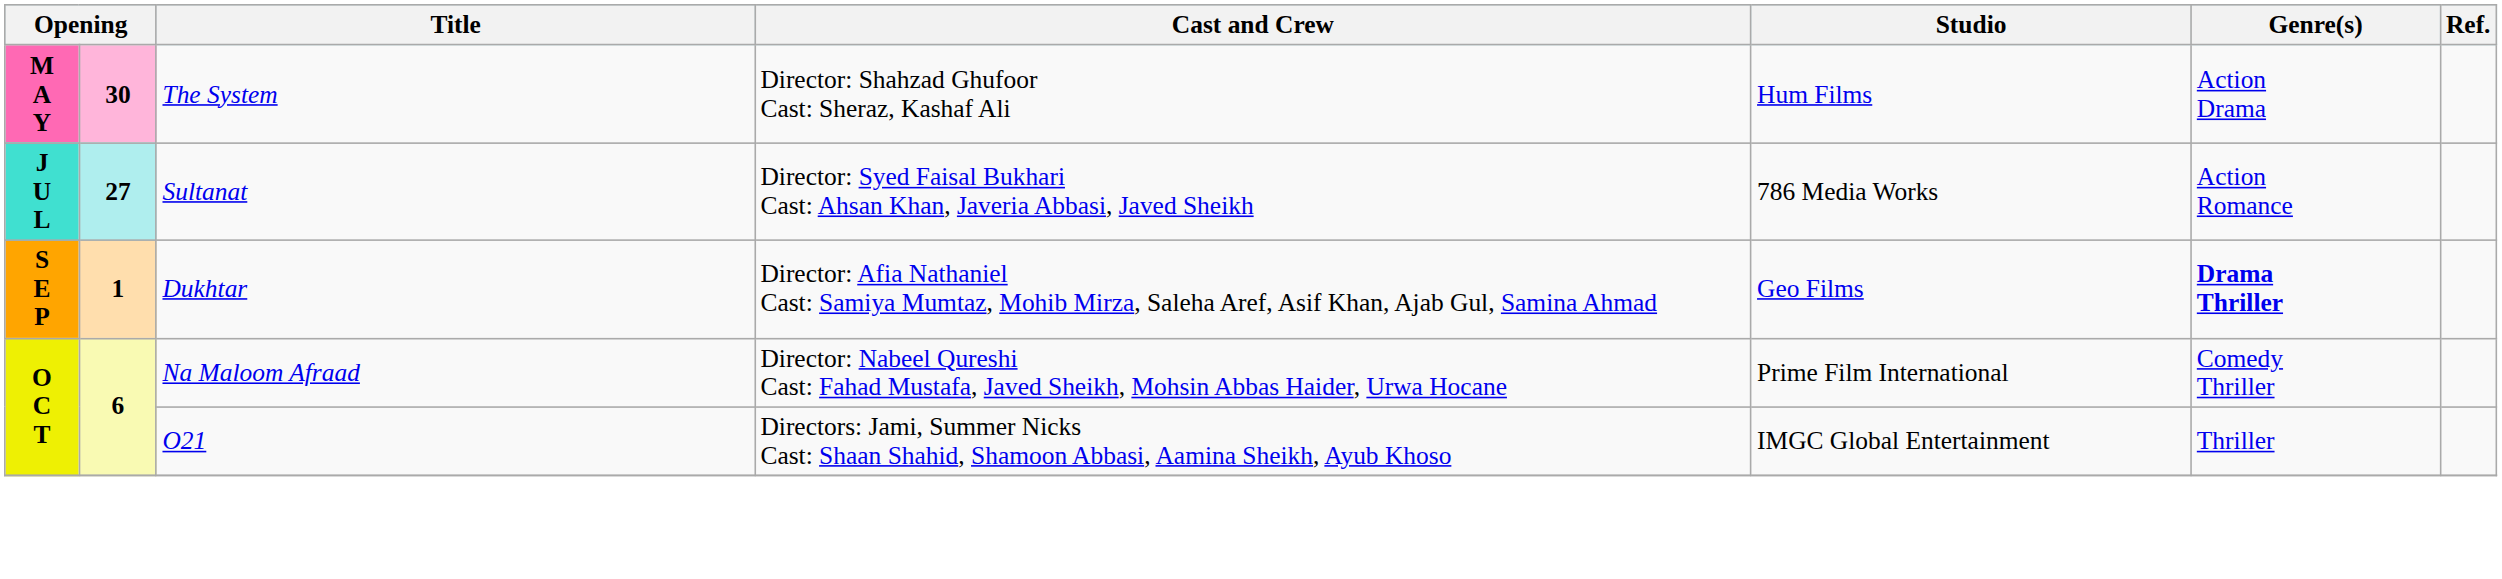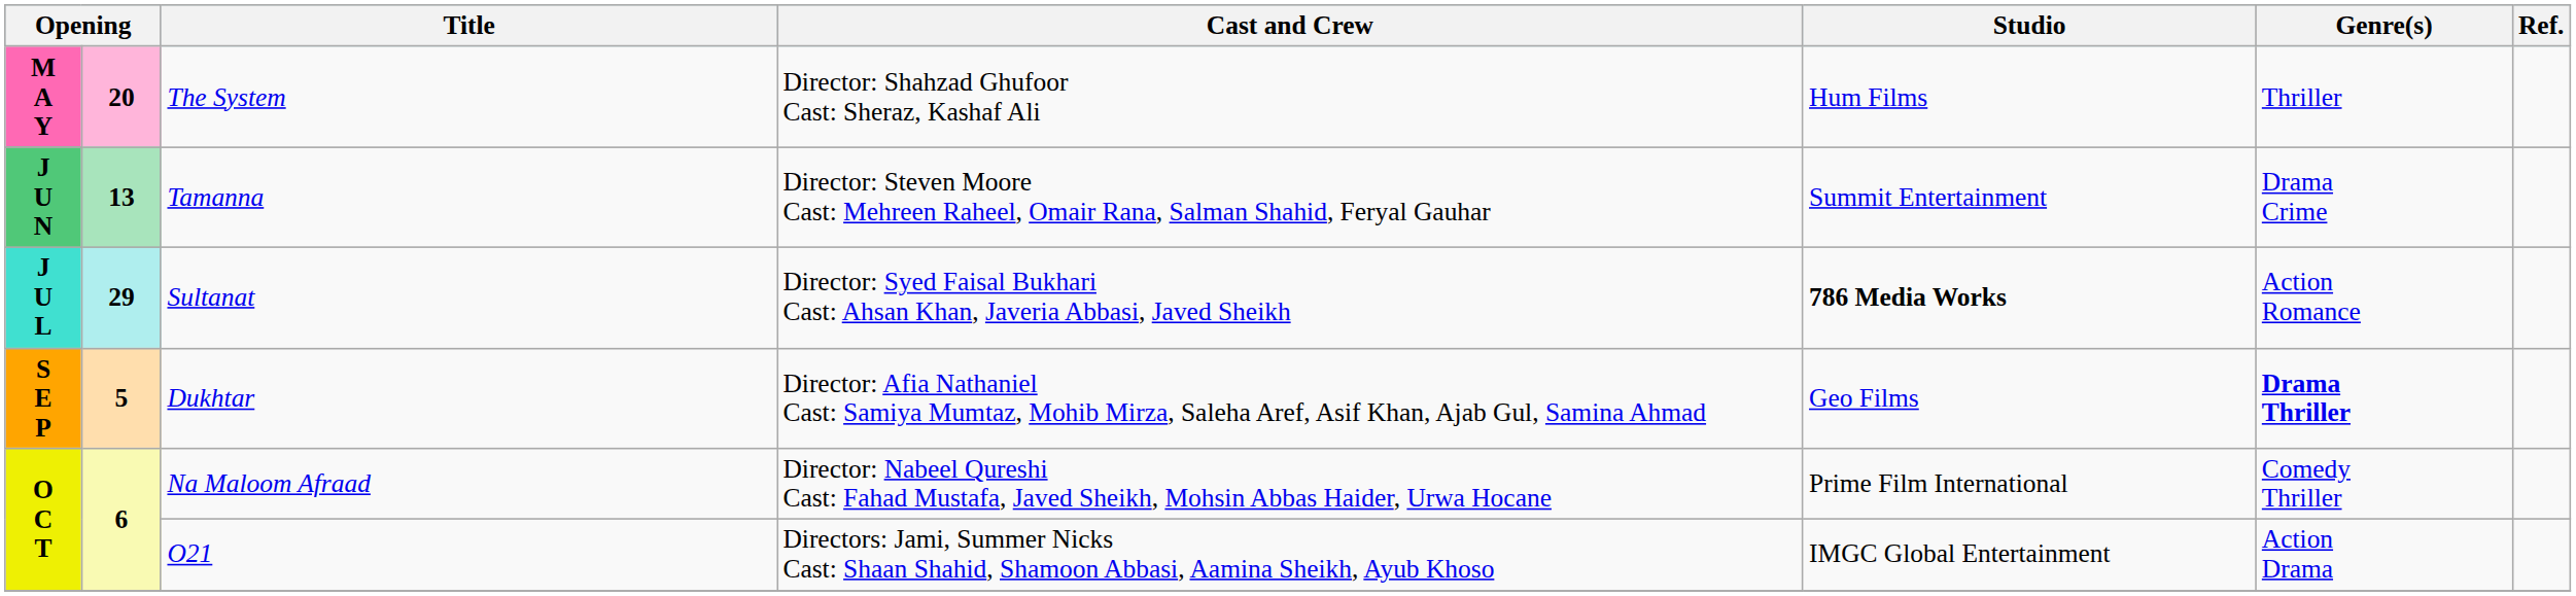The System | column 2: 30 -> 20
The System | Genre(s): Action Drama -> Thriller
+ row: J U N | 13 | Tamanna | Director: Steven Moore Cast: Mehreen Raheel, Omair Rana, Salman Shahid, Feryal Gauhar | Summit Entertainment | Drama Crime
Sultanat | column 2: 27 -> 29
Sultanat | Studio: normal -> bold
Dukhtar | column 2: 1 -> 5
O21 | Genre(s): Thriller -> Action Drama
